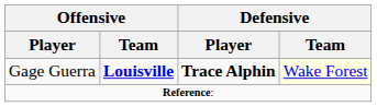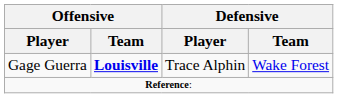Gage Guerra | Defensive / Player: bold -> normal
Gage Guerra | Defensive / Team: lightyellow background -> no background
